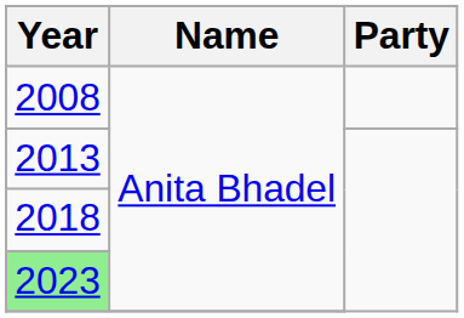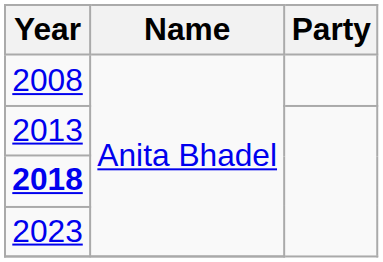2018 | Year: normal -> bold
2023 | Year: lightgreen background -> no background
